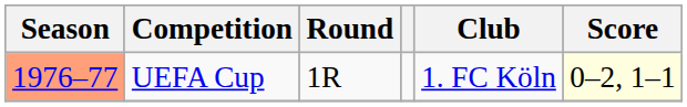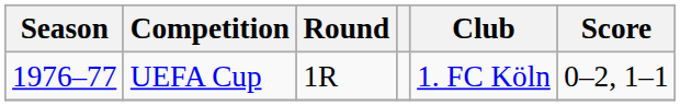UEFA Cup | Season: lightsalmon background -> no background
UEFA Cup | Score: lightyellow background -> no background
